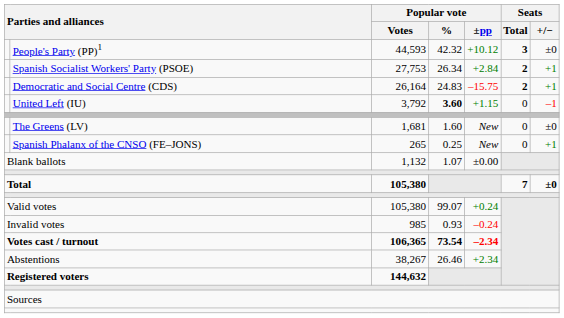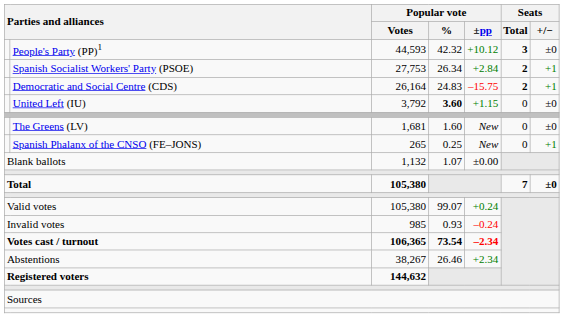United Left (IU) | Seats / +/−: –1 -> ±0
